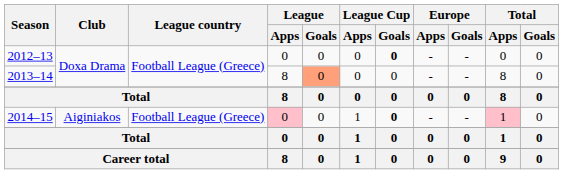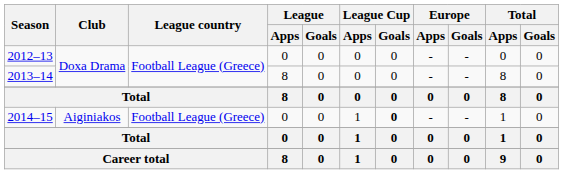2012–13 | League Cup / Goals: bold -> normal
2013–14 | League / Goals: lightsalmon background -> no background
2014–15 | League / Apps: pink background -> no background
2014–15 | Total / Apps: pink background -> no background
